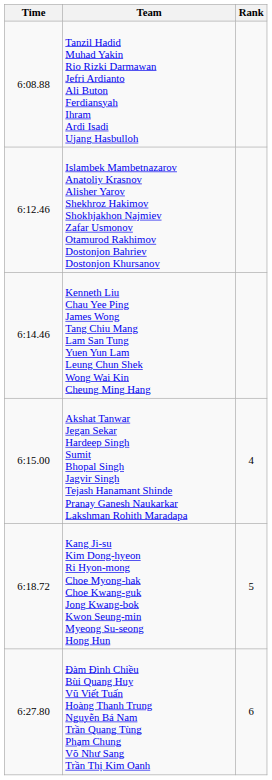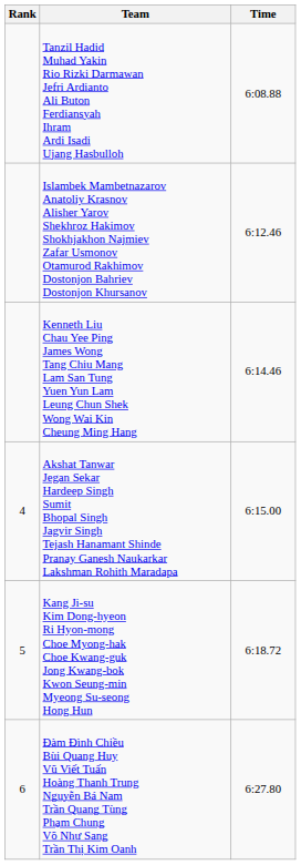columns swapped: Rank <-> Time
